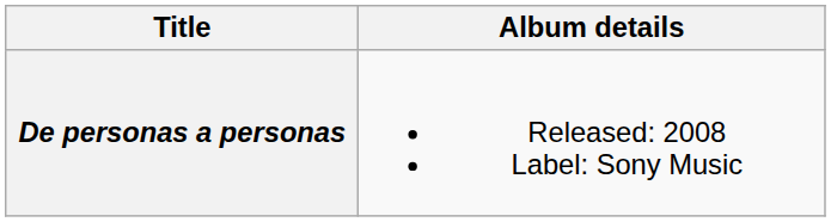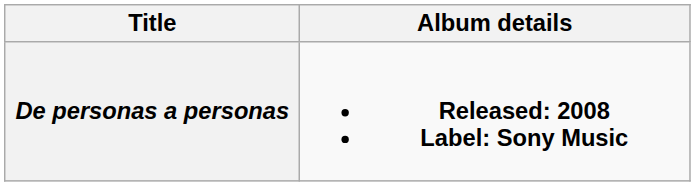De personas a personas | Album details: normal -> bold
